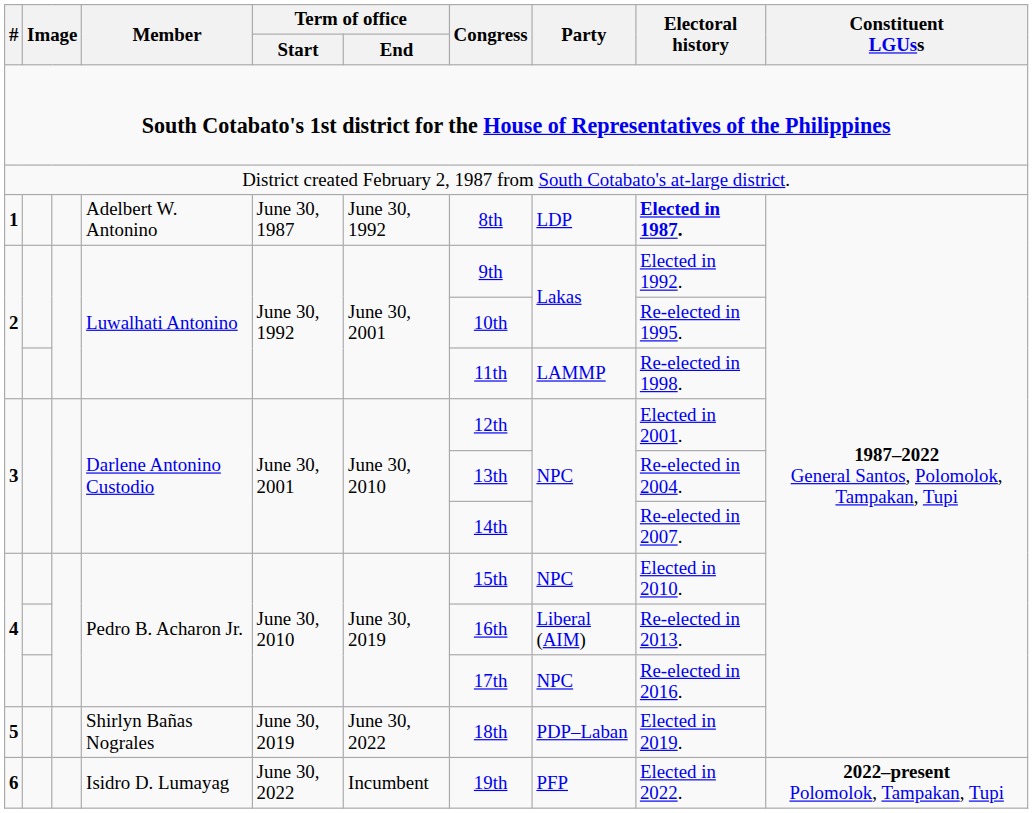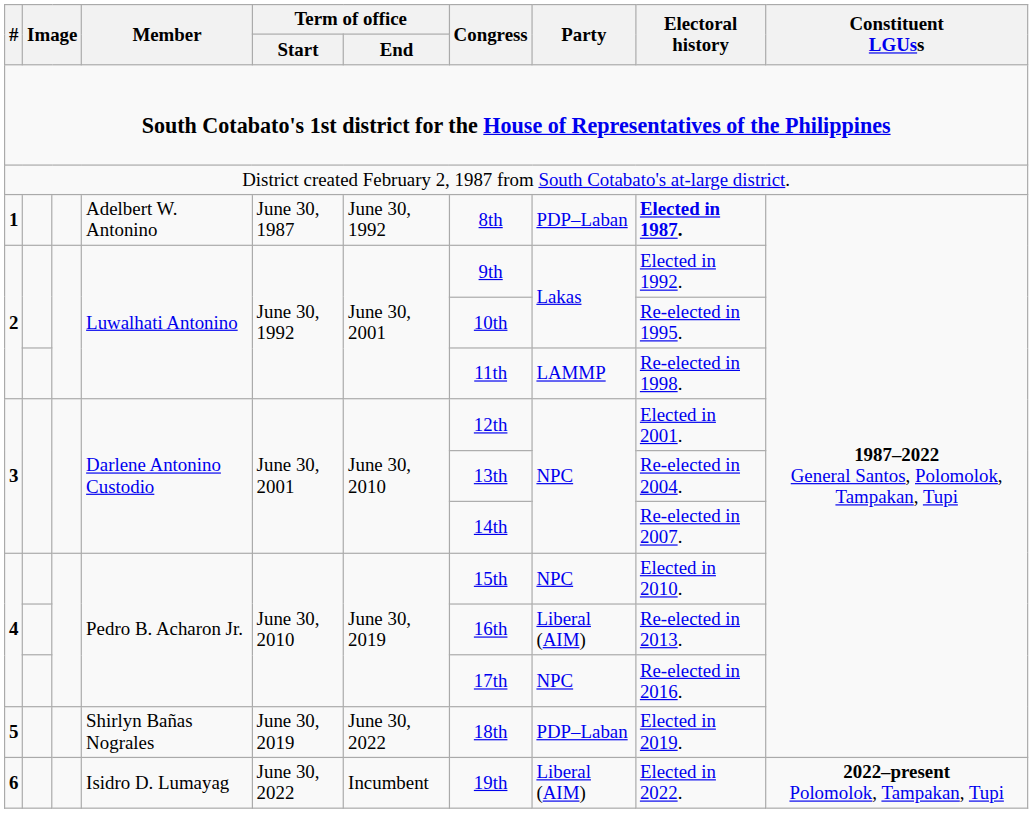1 | Party: LDP -> PDP–Laban
6 | Party: PFP -> Liberal (AIM)
